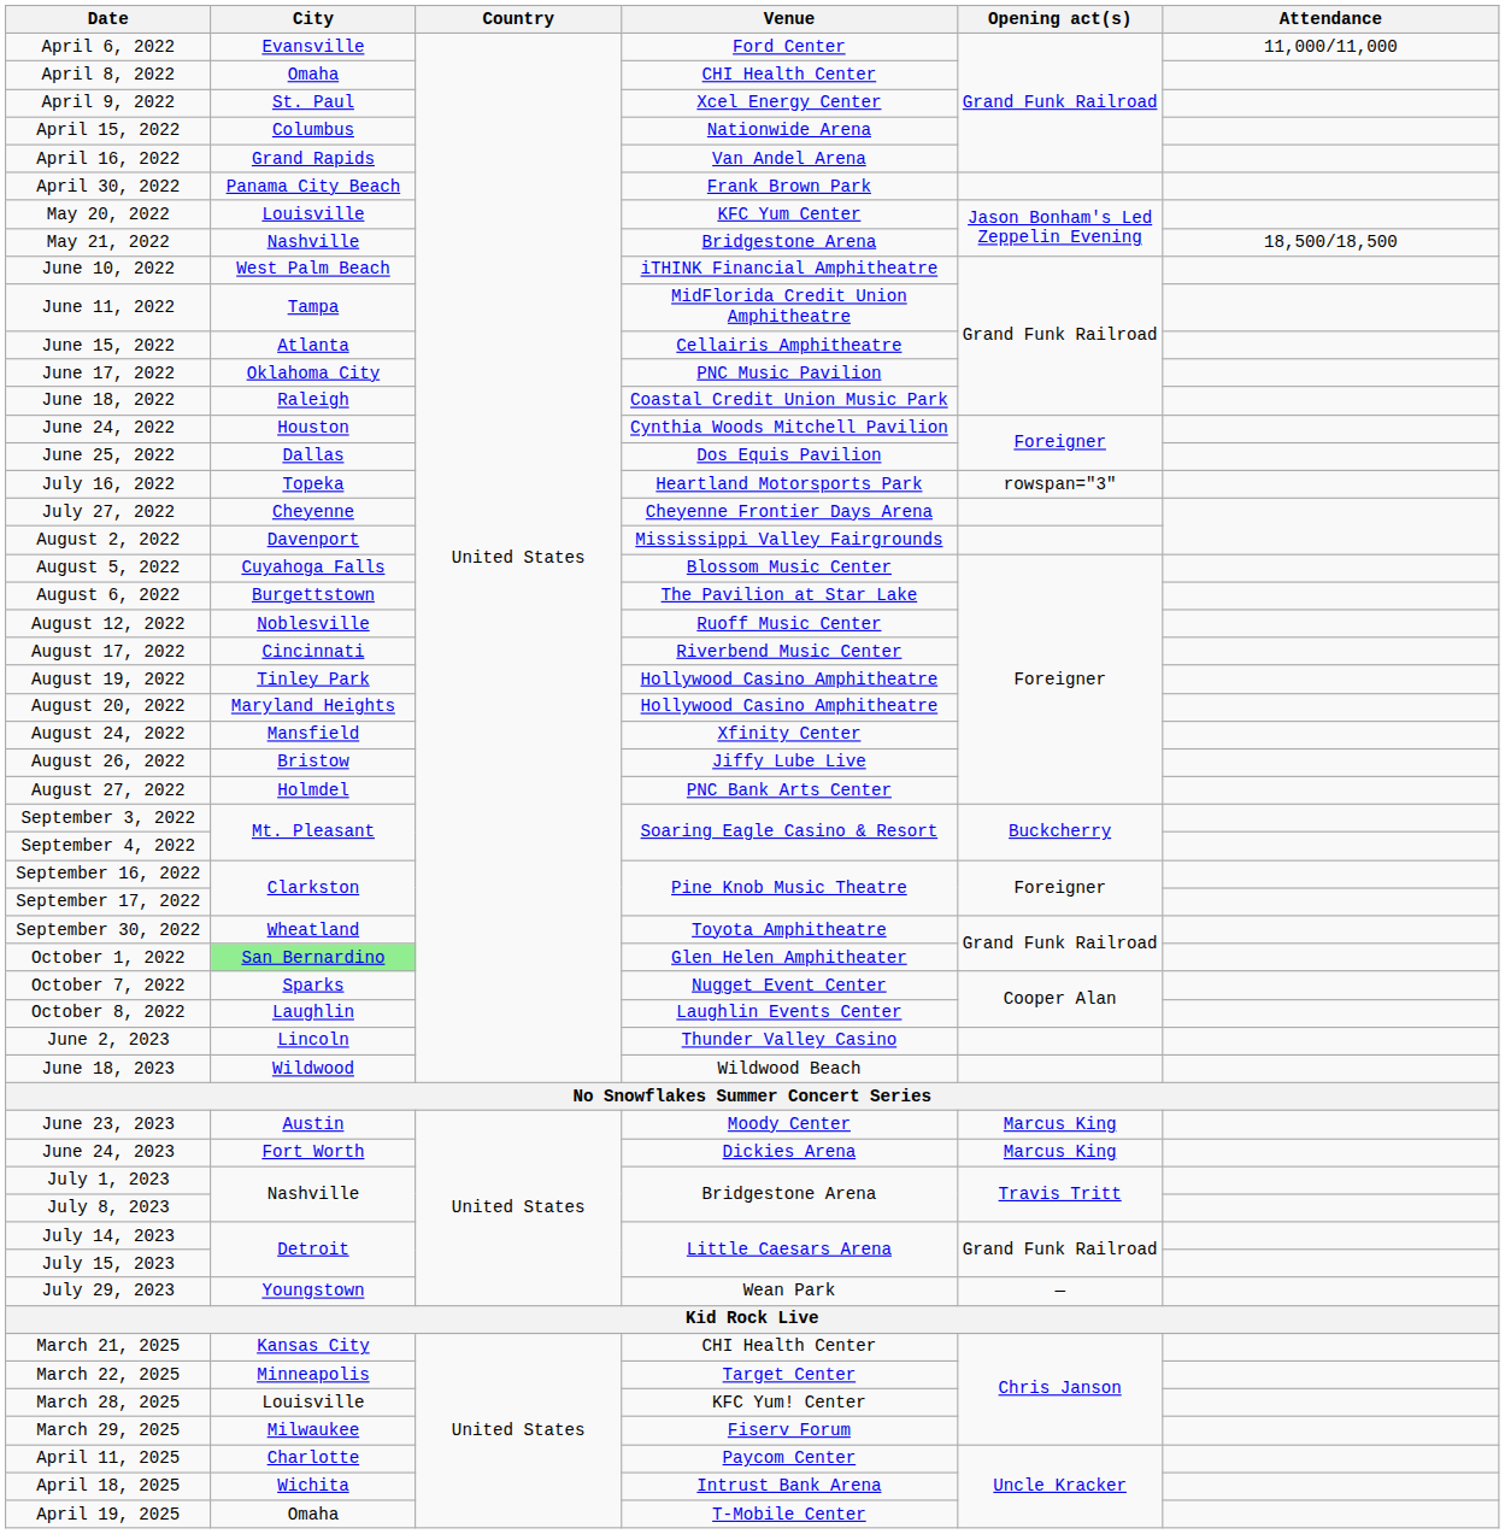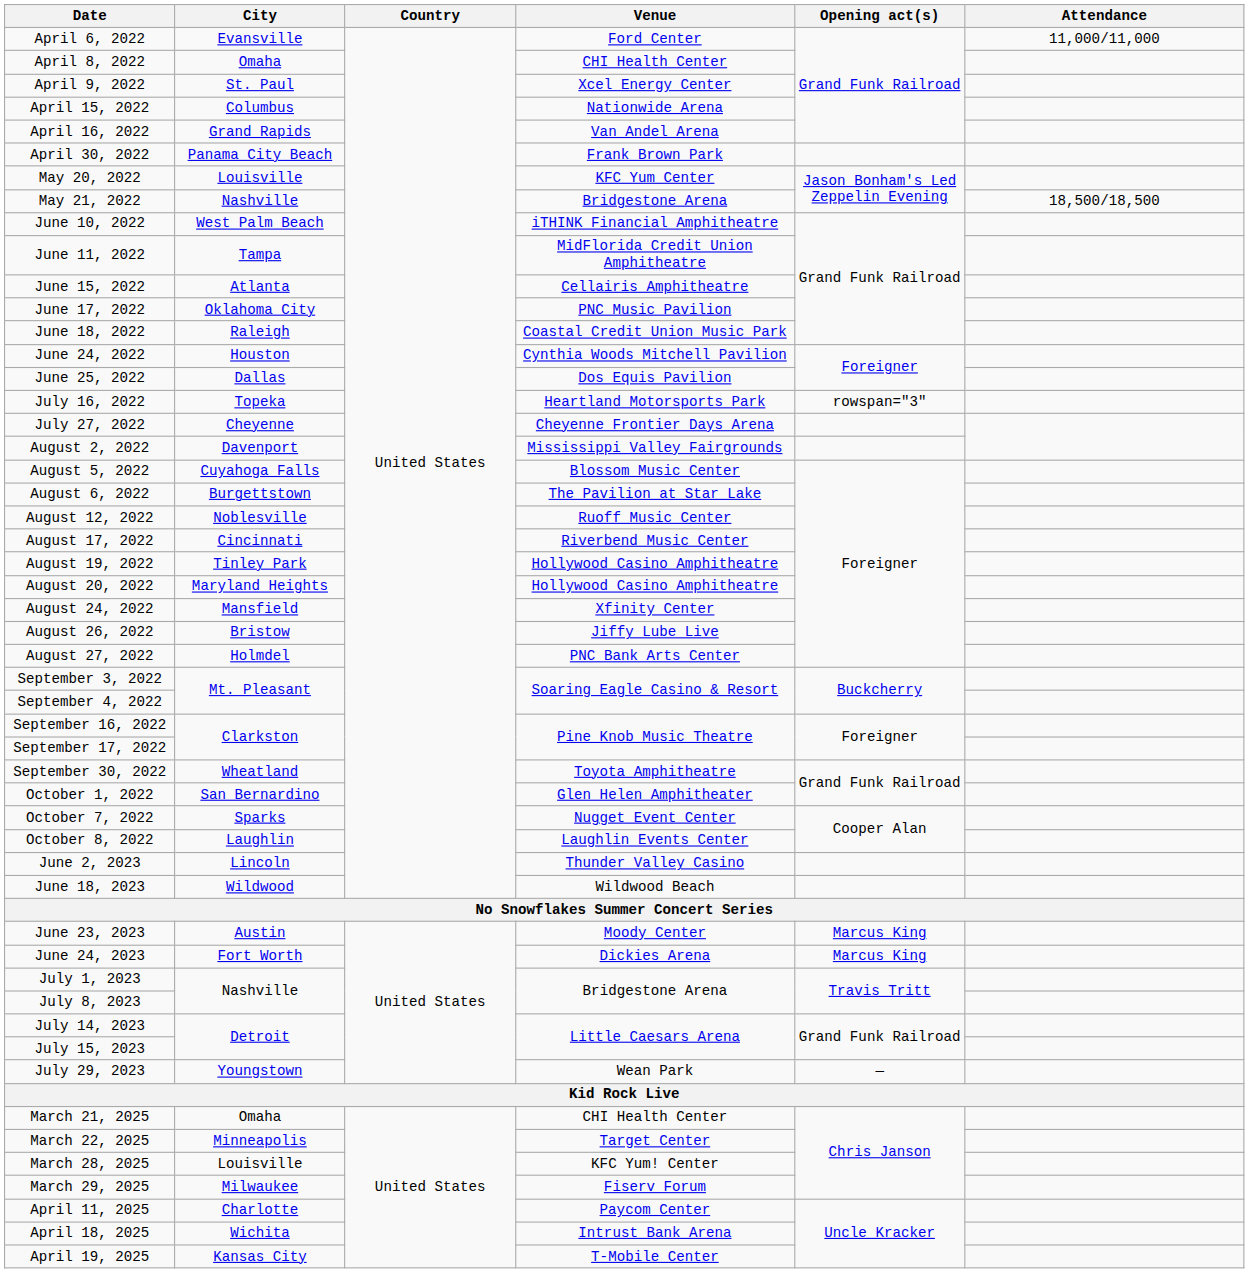October 1, 2022 | City: lightgreen background -> no background
March 21, 2025 | City: Kansas City -> Omaha
April 19, 2025 | City: Omaha -> Kansas City
